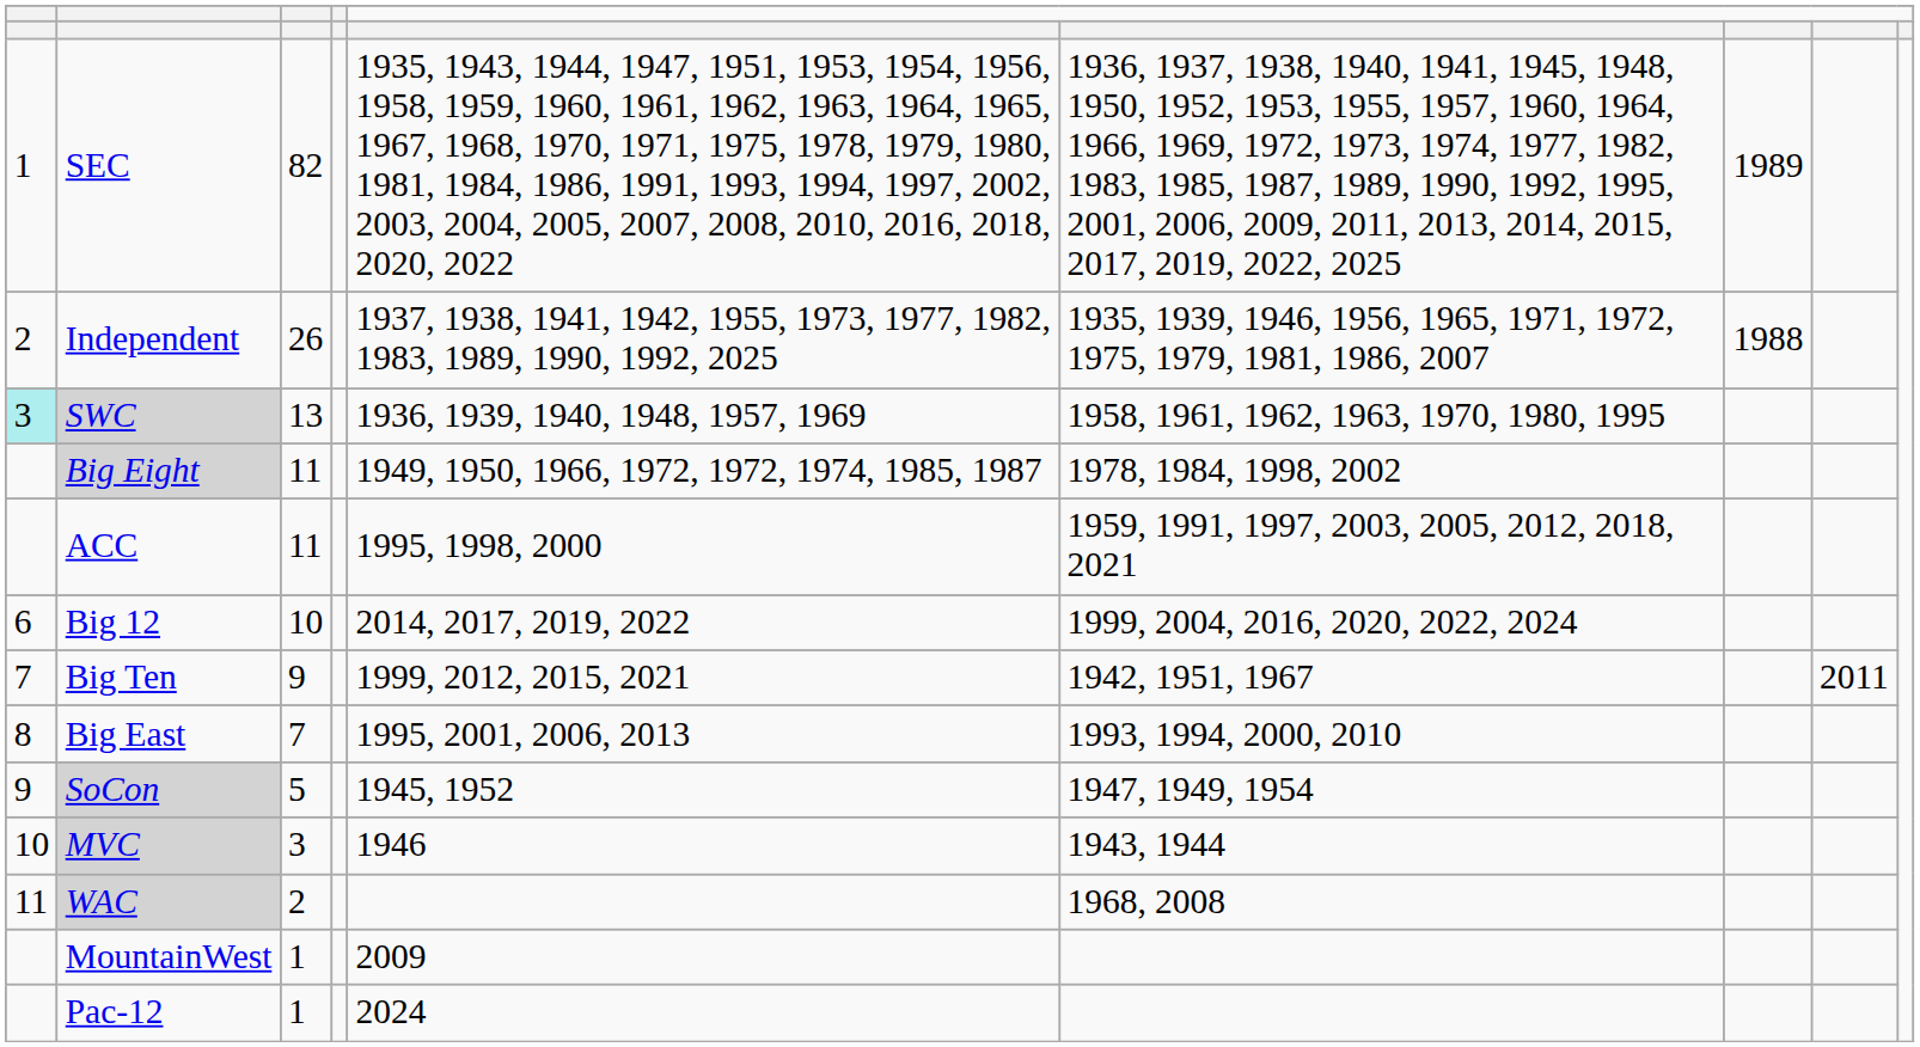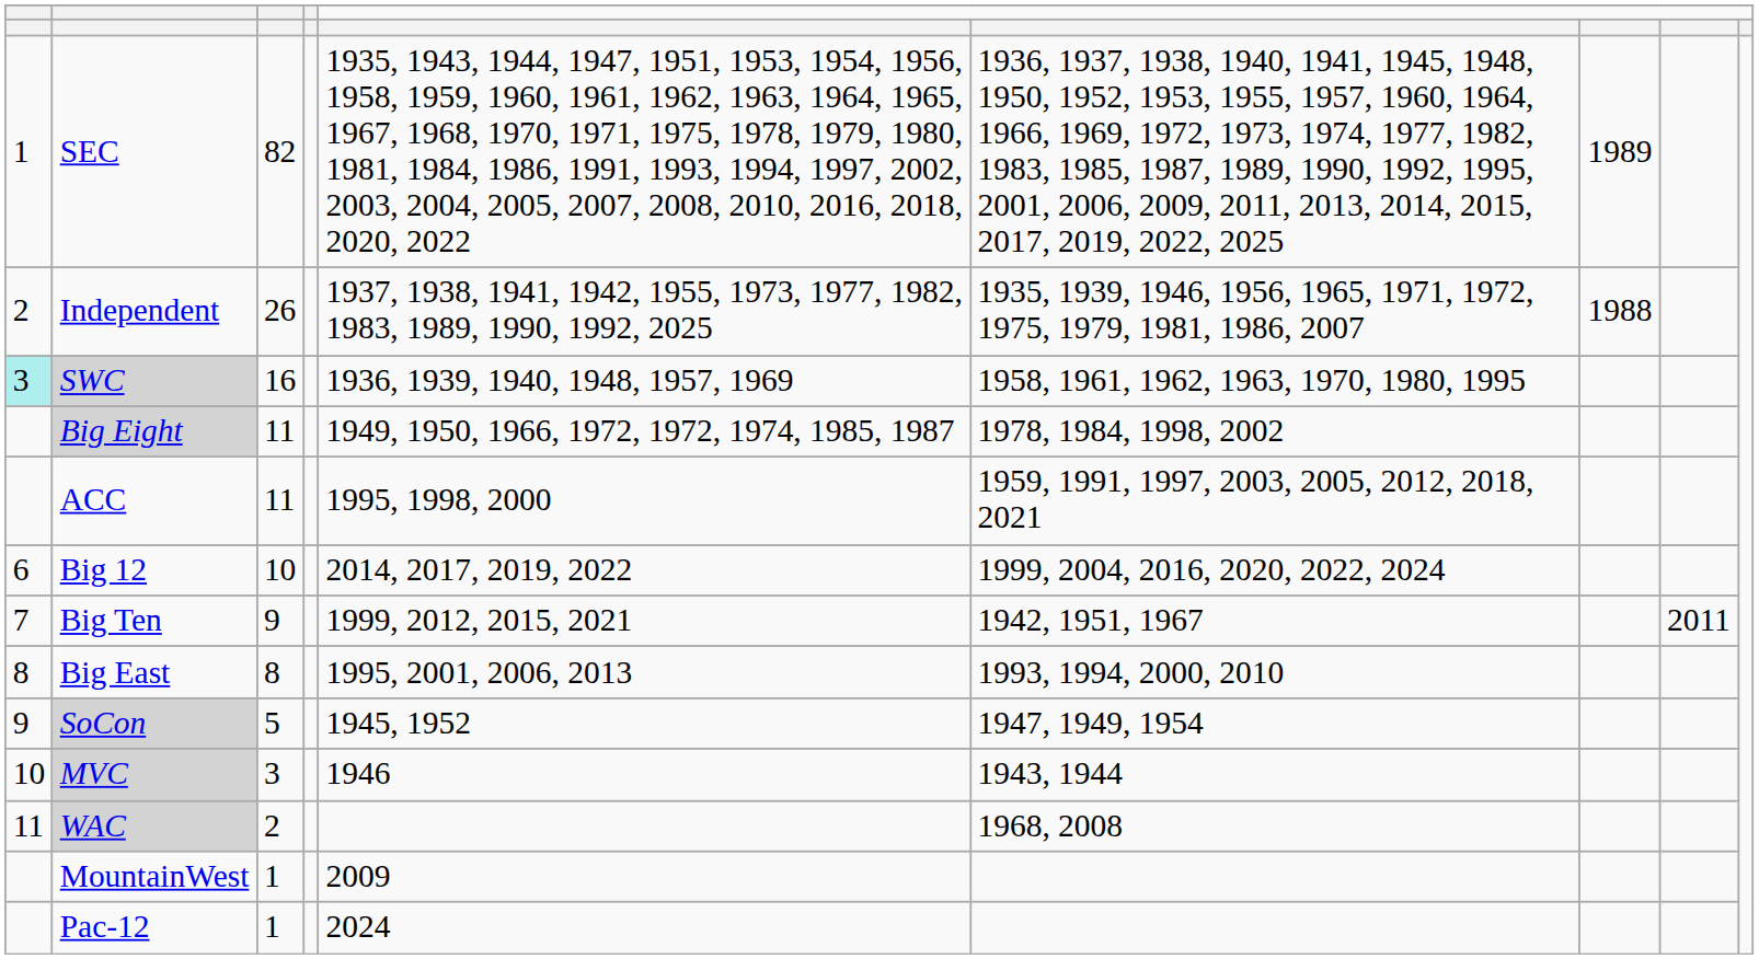SWC | column 3: 13 -> 16
Big East | column 3: 7 -> 8
